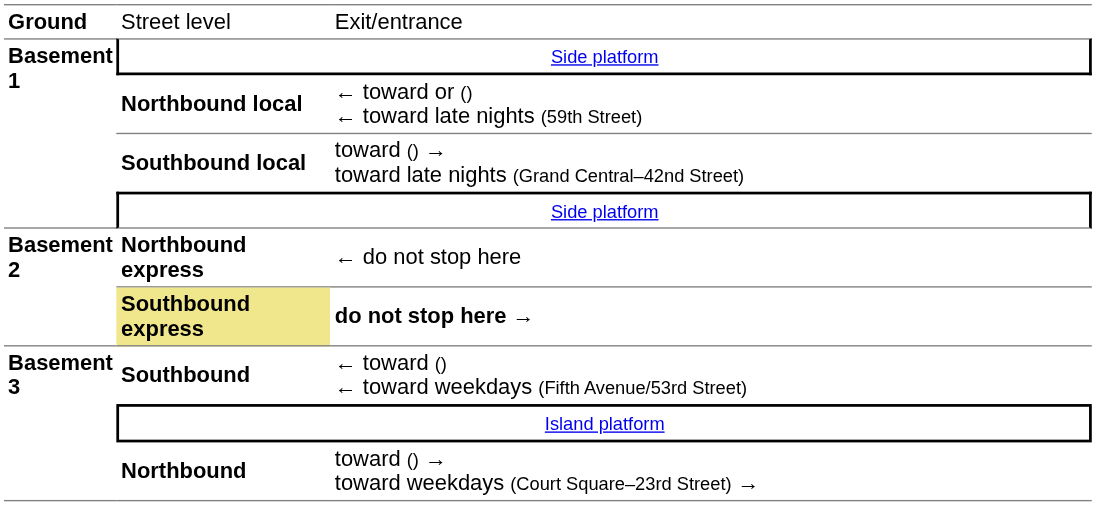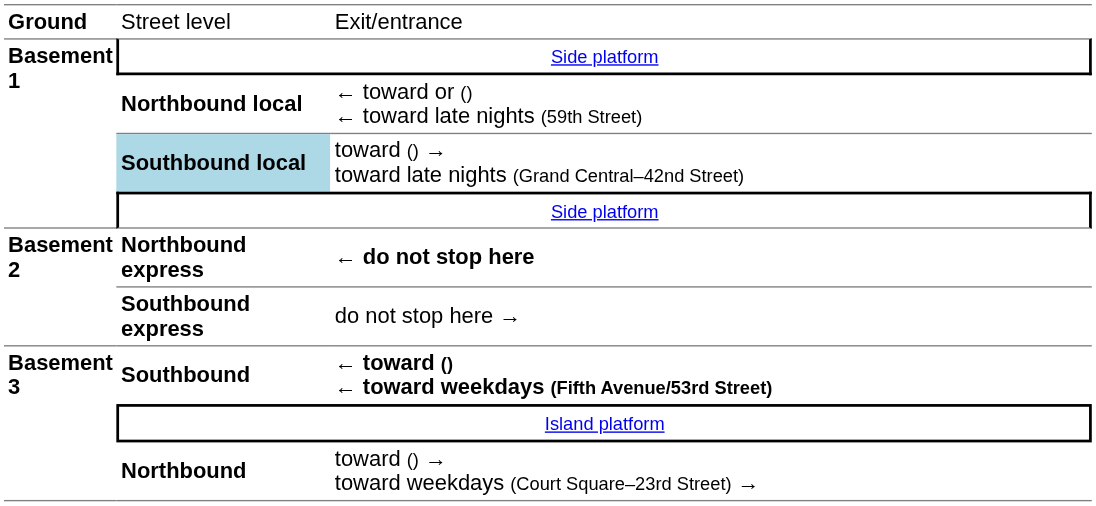Southbound local | column 2: no background -> lightblue background
Northbound express | column 3: normal -> bold
Southbound express | column 2: khaki background -> no background
Southbound express | column 3: bold -> normal
Southbound | column 3: normal -> bold
